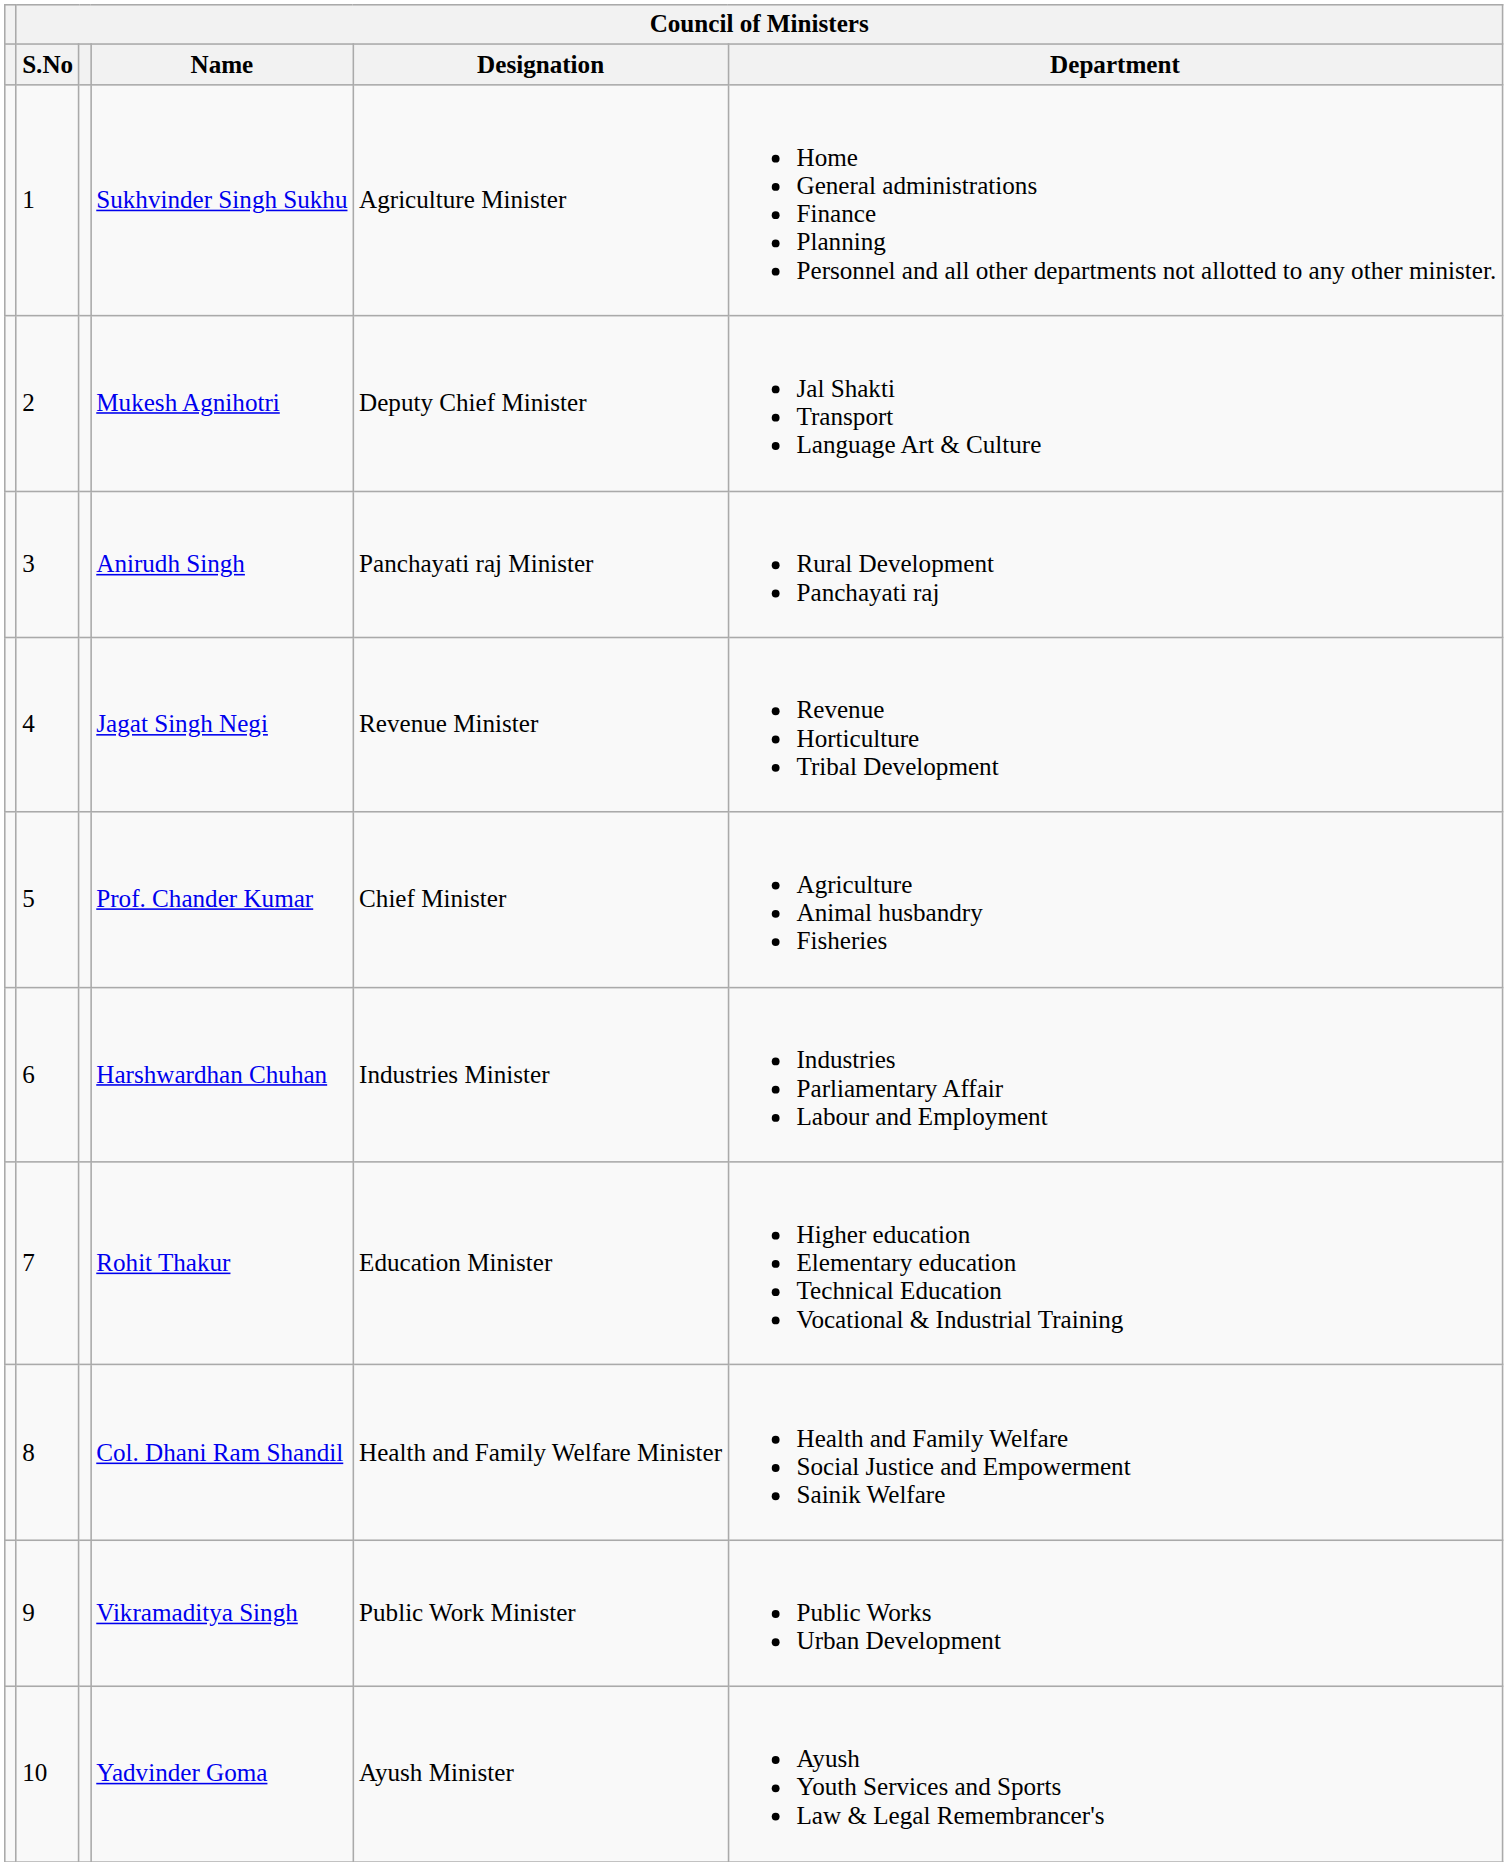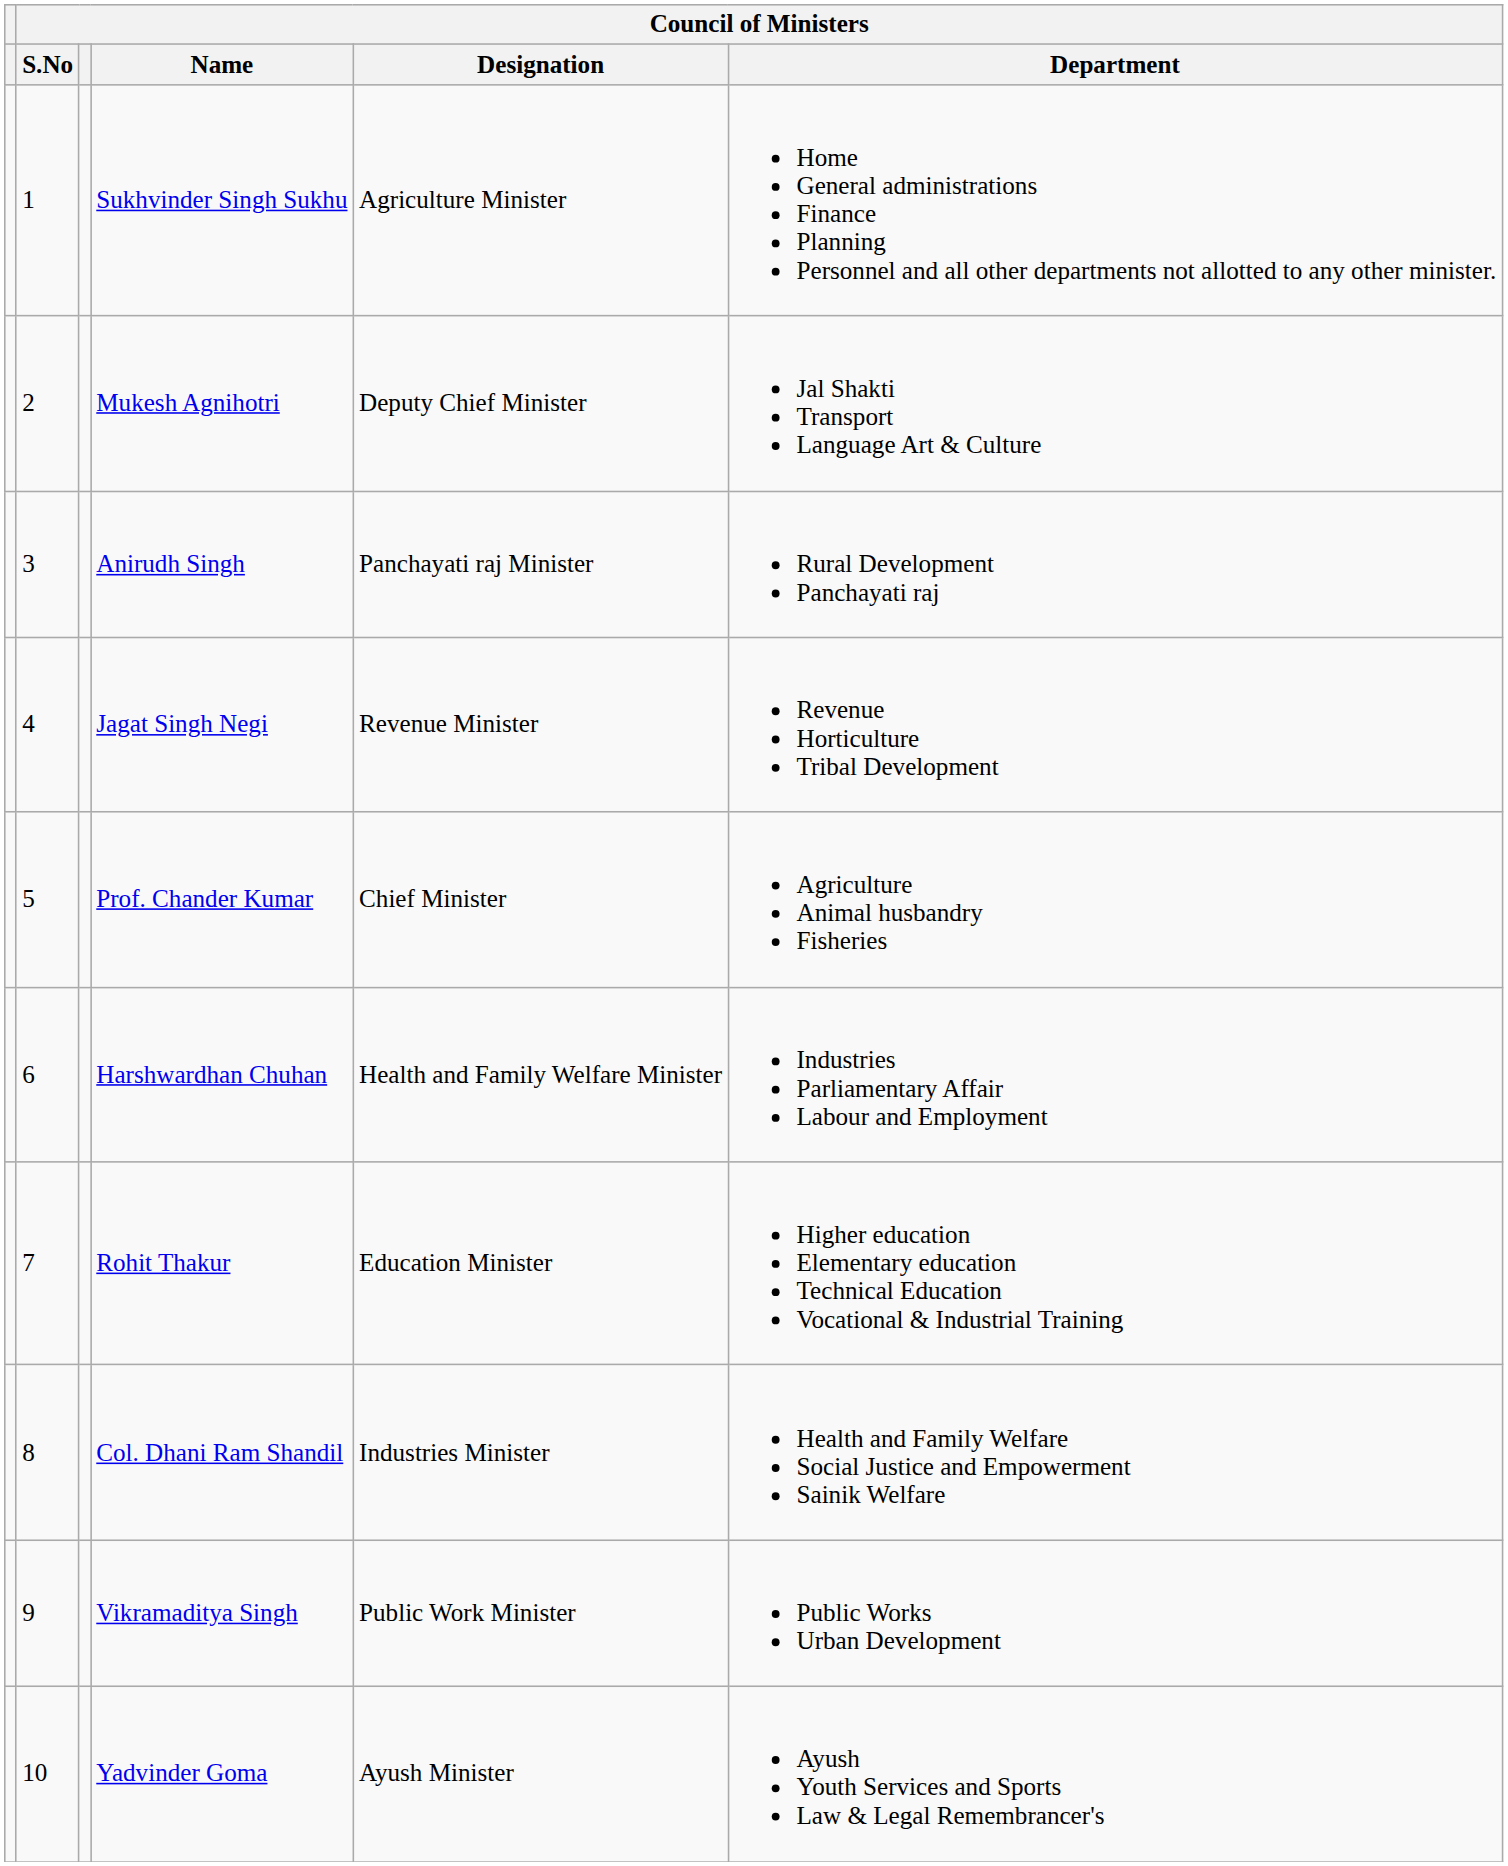Harshwardhan Chuhan | Council of Ministers / Designation: Industries Minister -> Health and Family Welfare Minister
Col. Dhani Ram Shandil | Council of Ministers / Designation: Health and Family Welfare Minister -> Industries Minister
